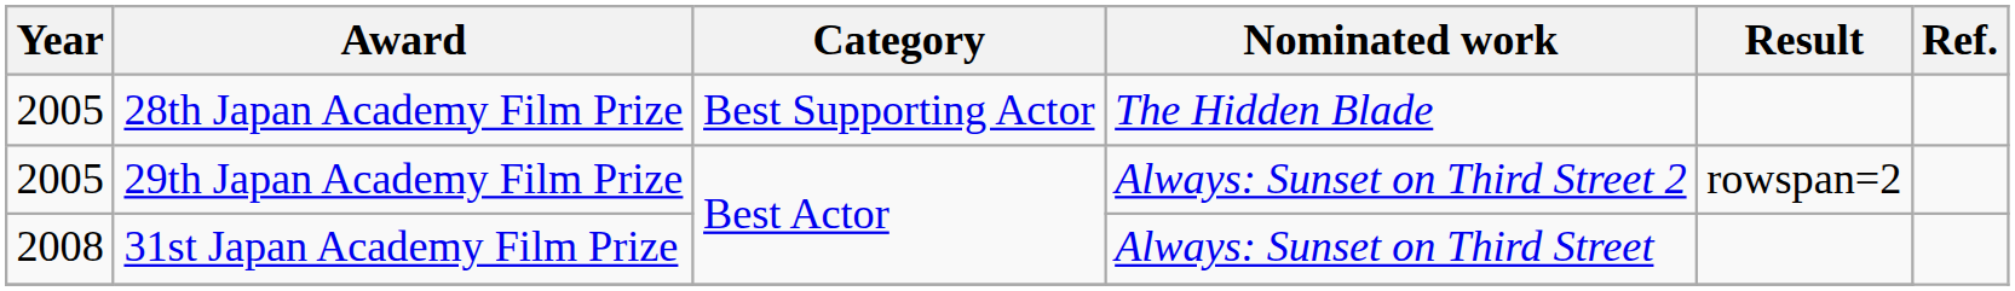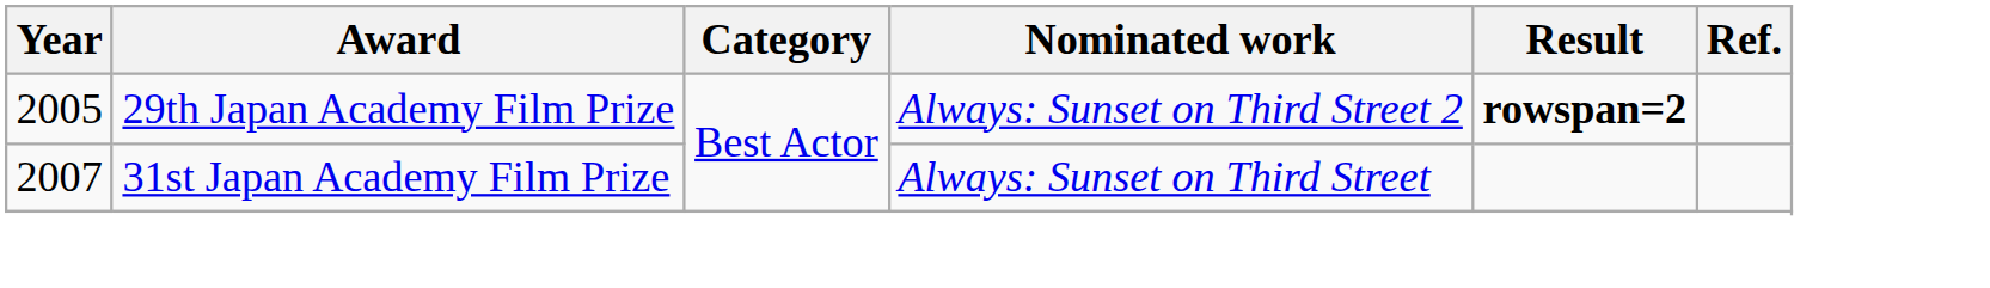- row: 2005 | 28th Japan Academy Film Prize | Best Supporting Actor | The Hidden Blade
29th Japan Academy Film Prize | Result: normal -> bold
31st Japan Academy Film Prize | Year: 2008 -> 2007
